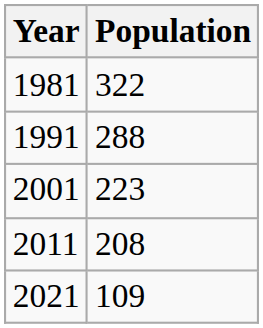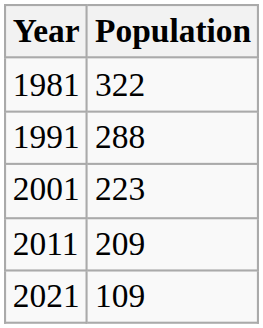2011 | Population: 208 -> 209
